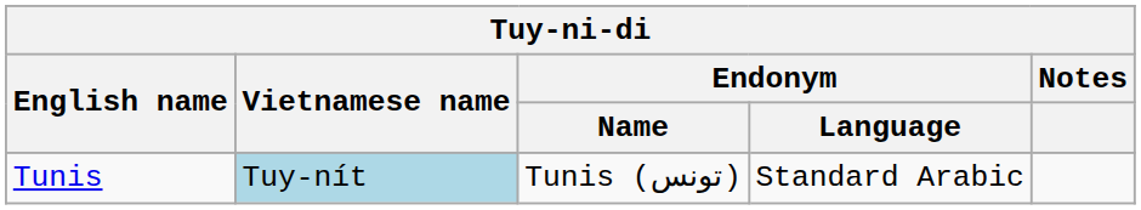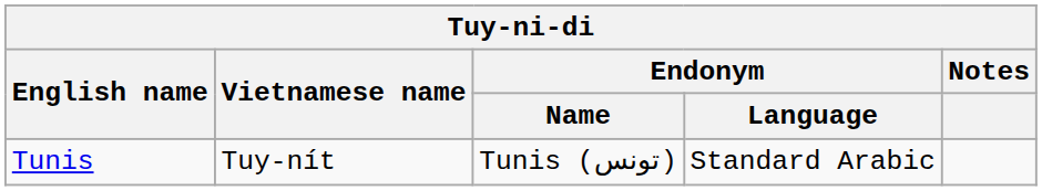Tunis | Vietnamese name: lightblue background -> no background
